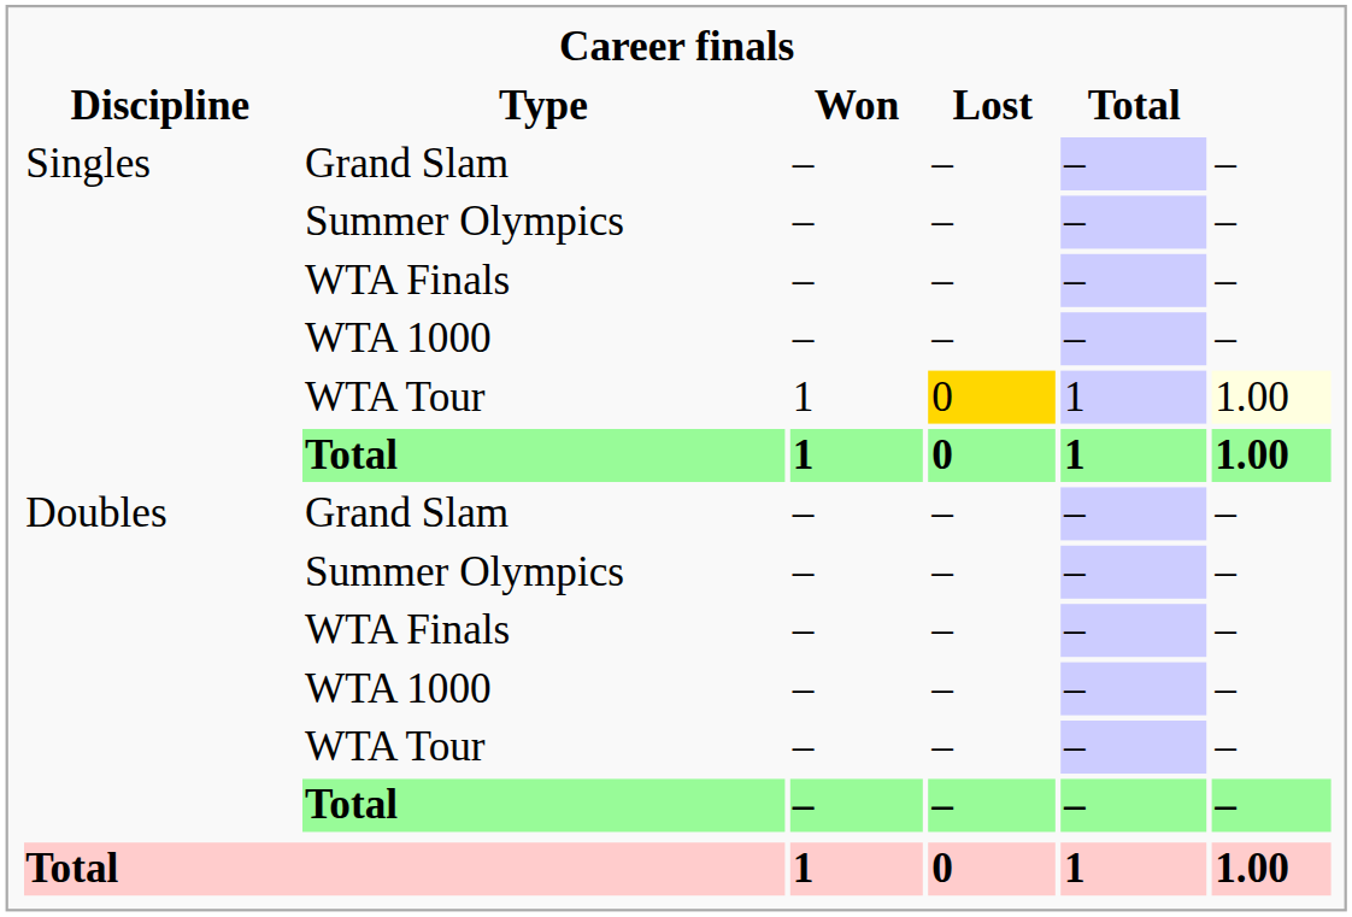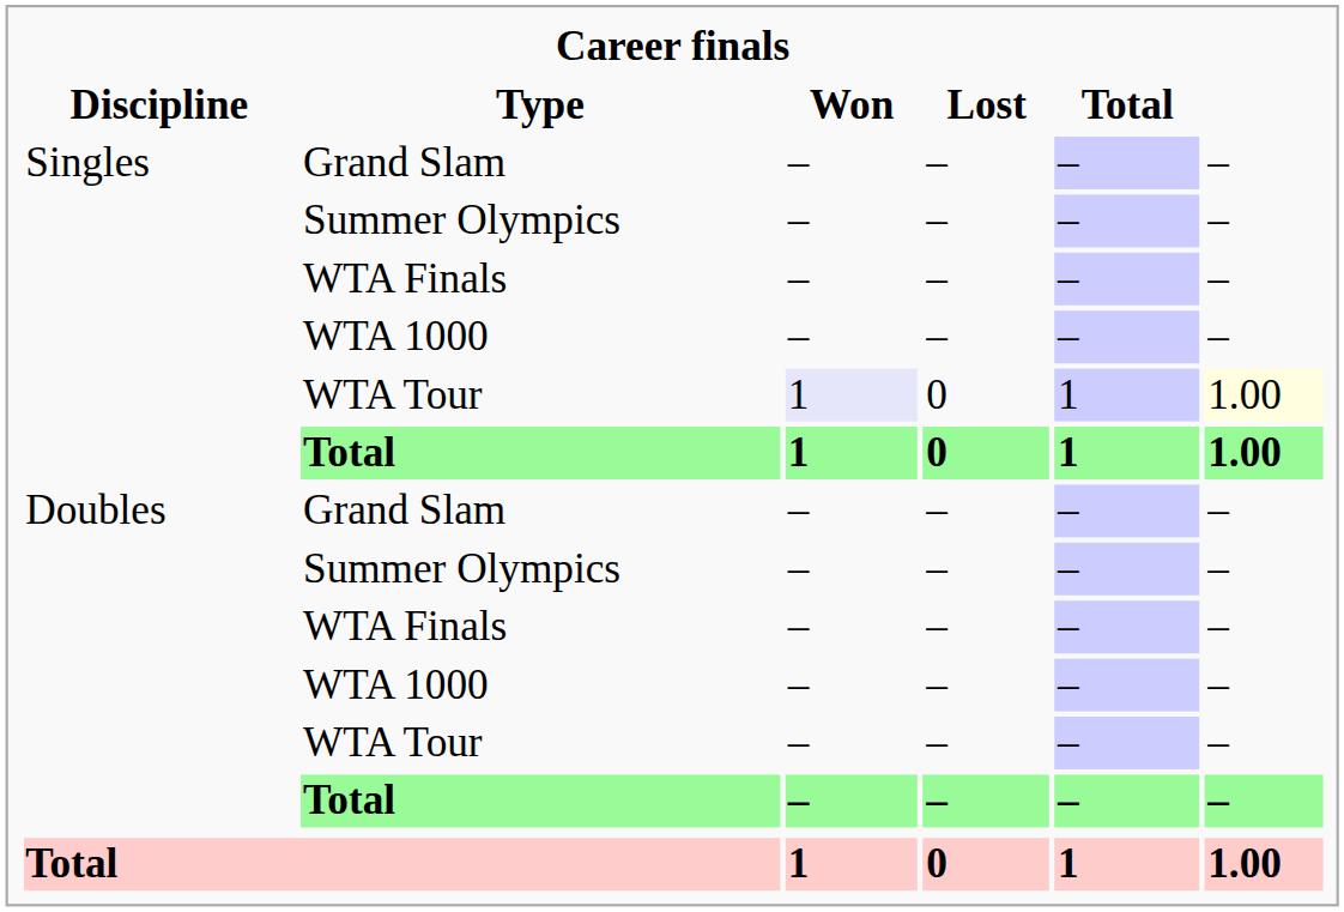Singles / WTA Tour | Won: no background -> lavender background
Singles / WTA Tour | Lost: gold background -> no background
